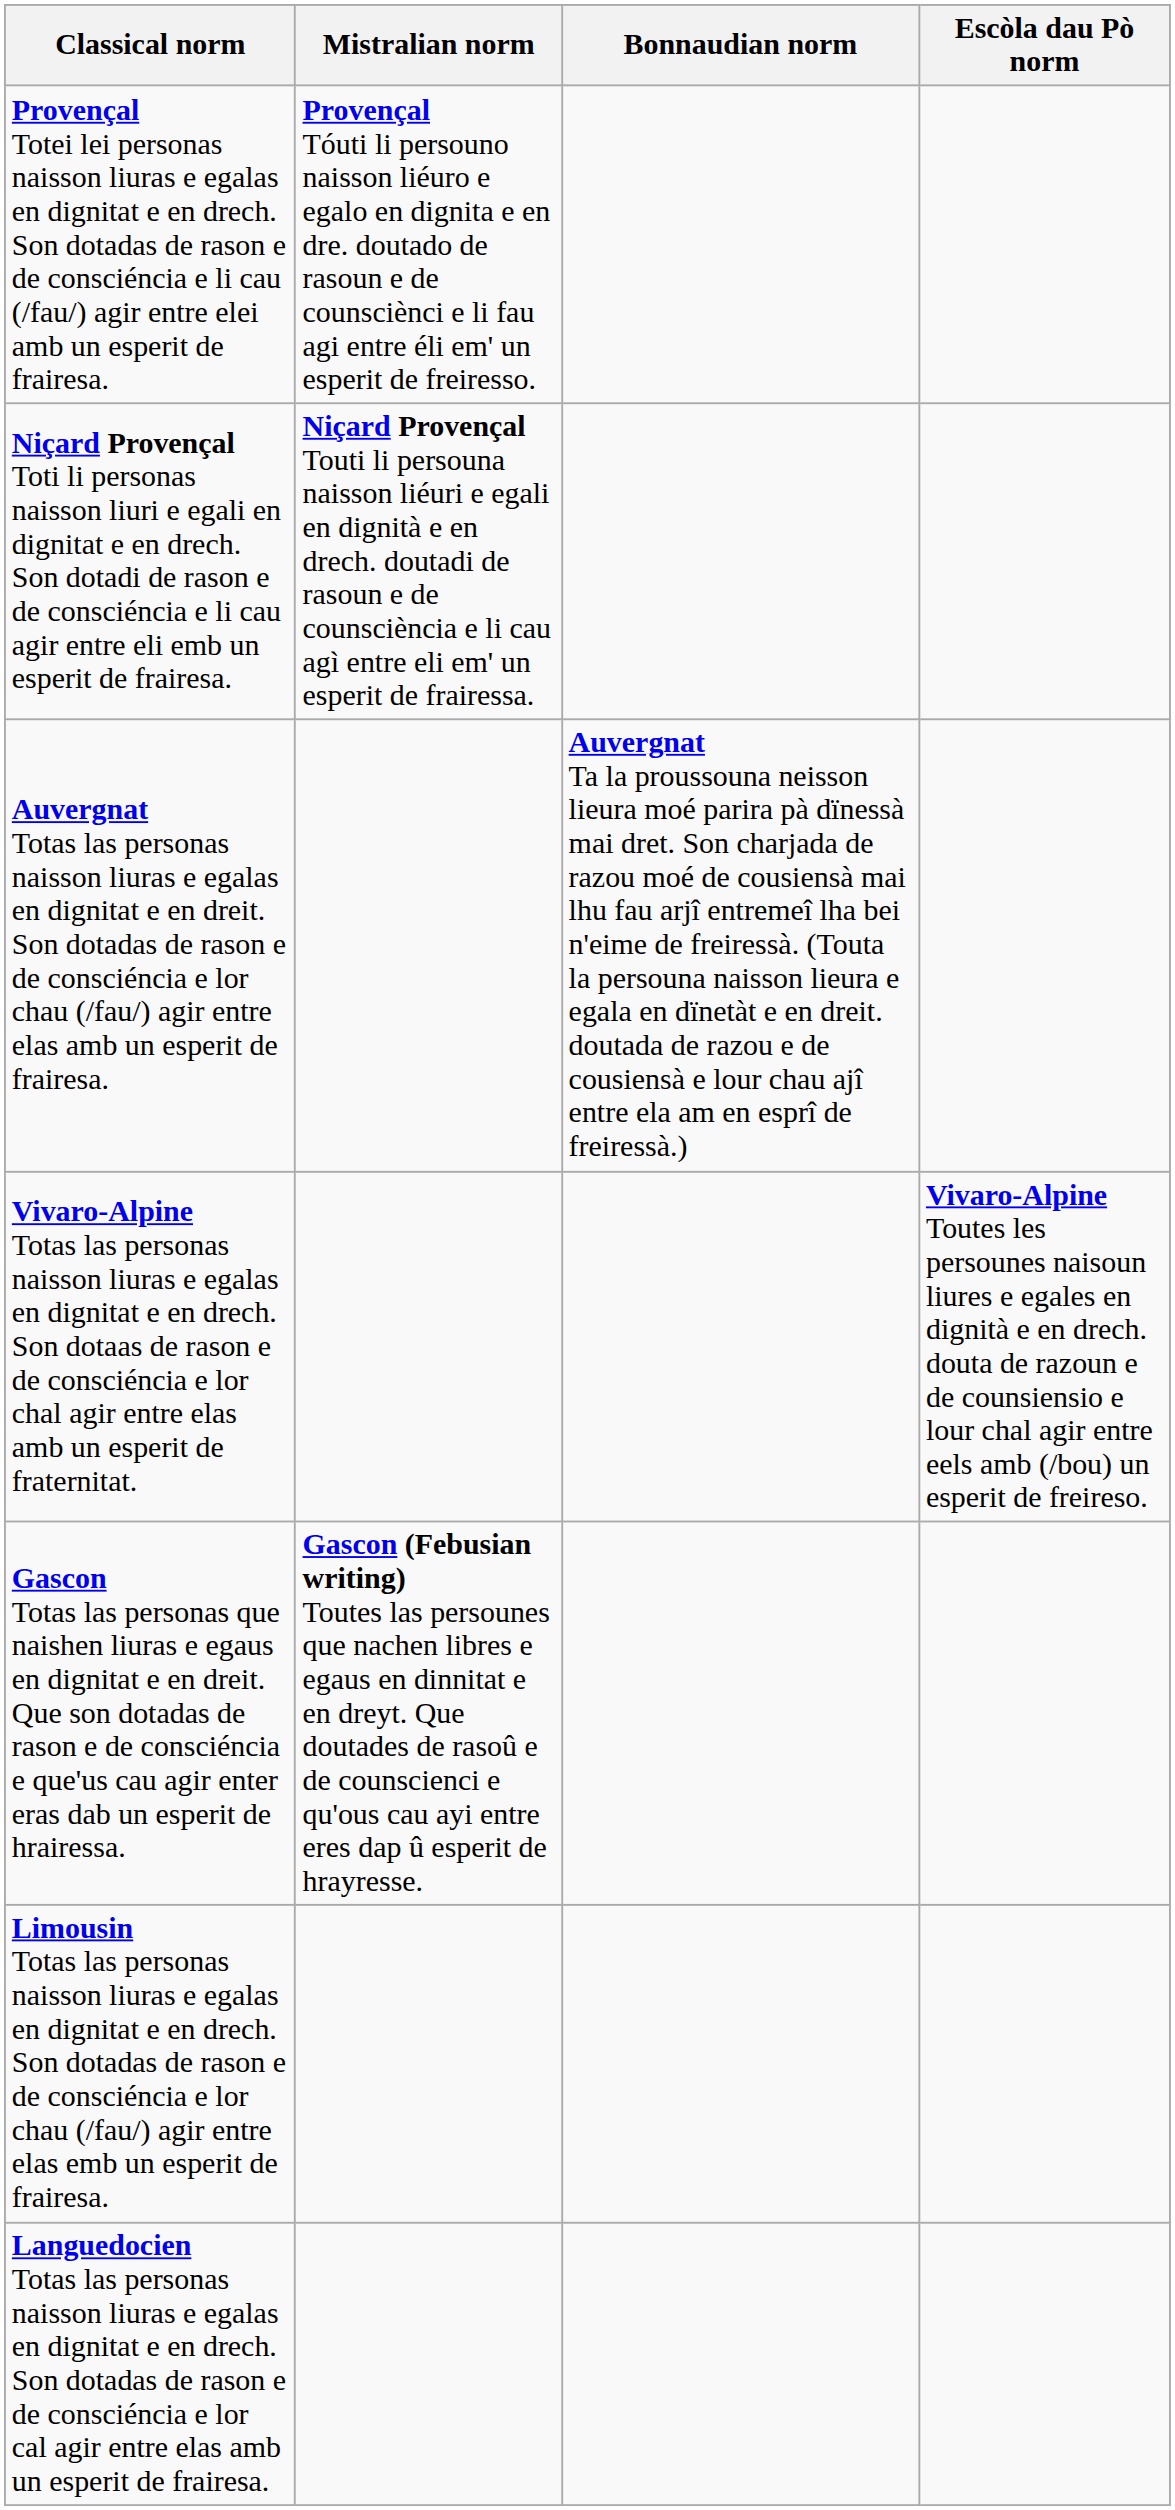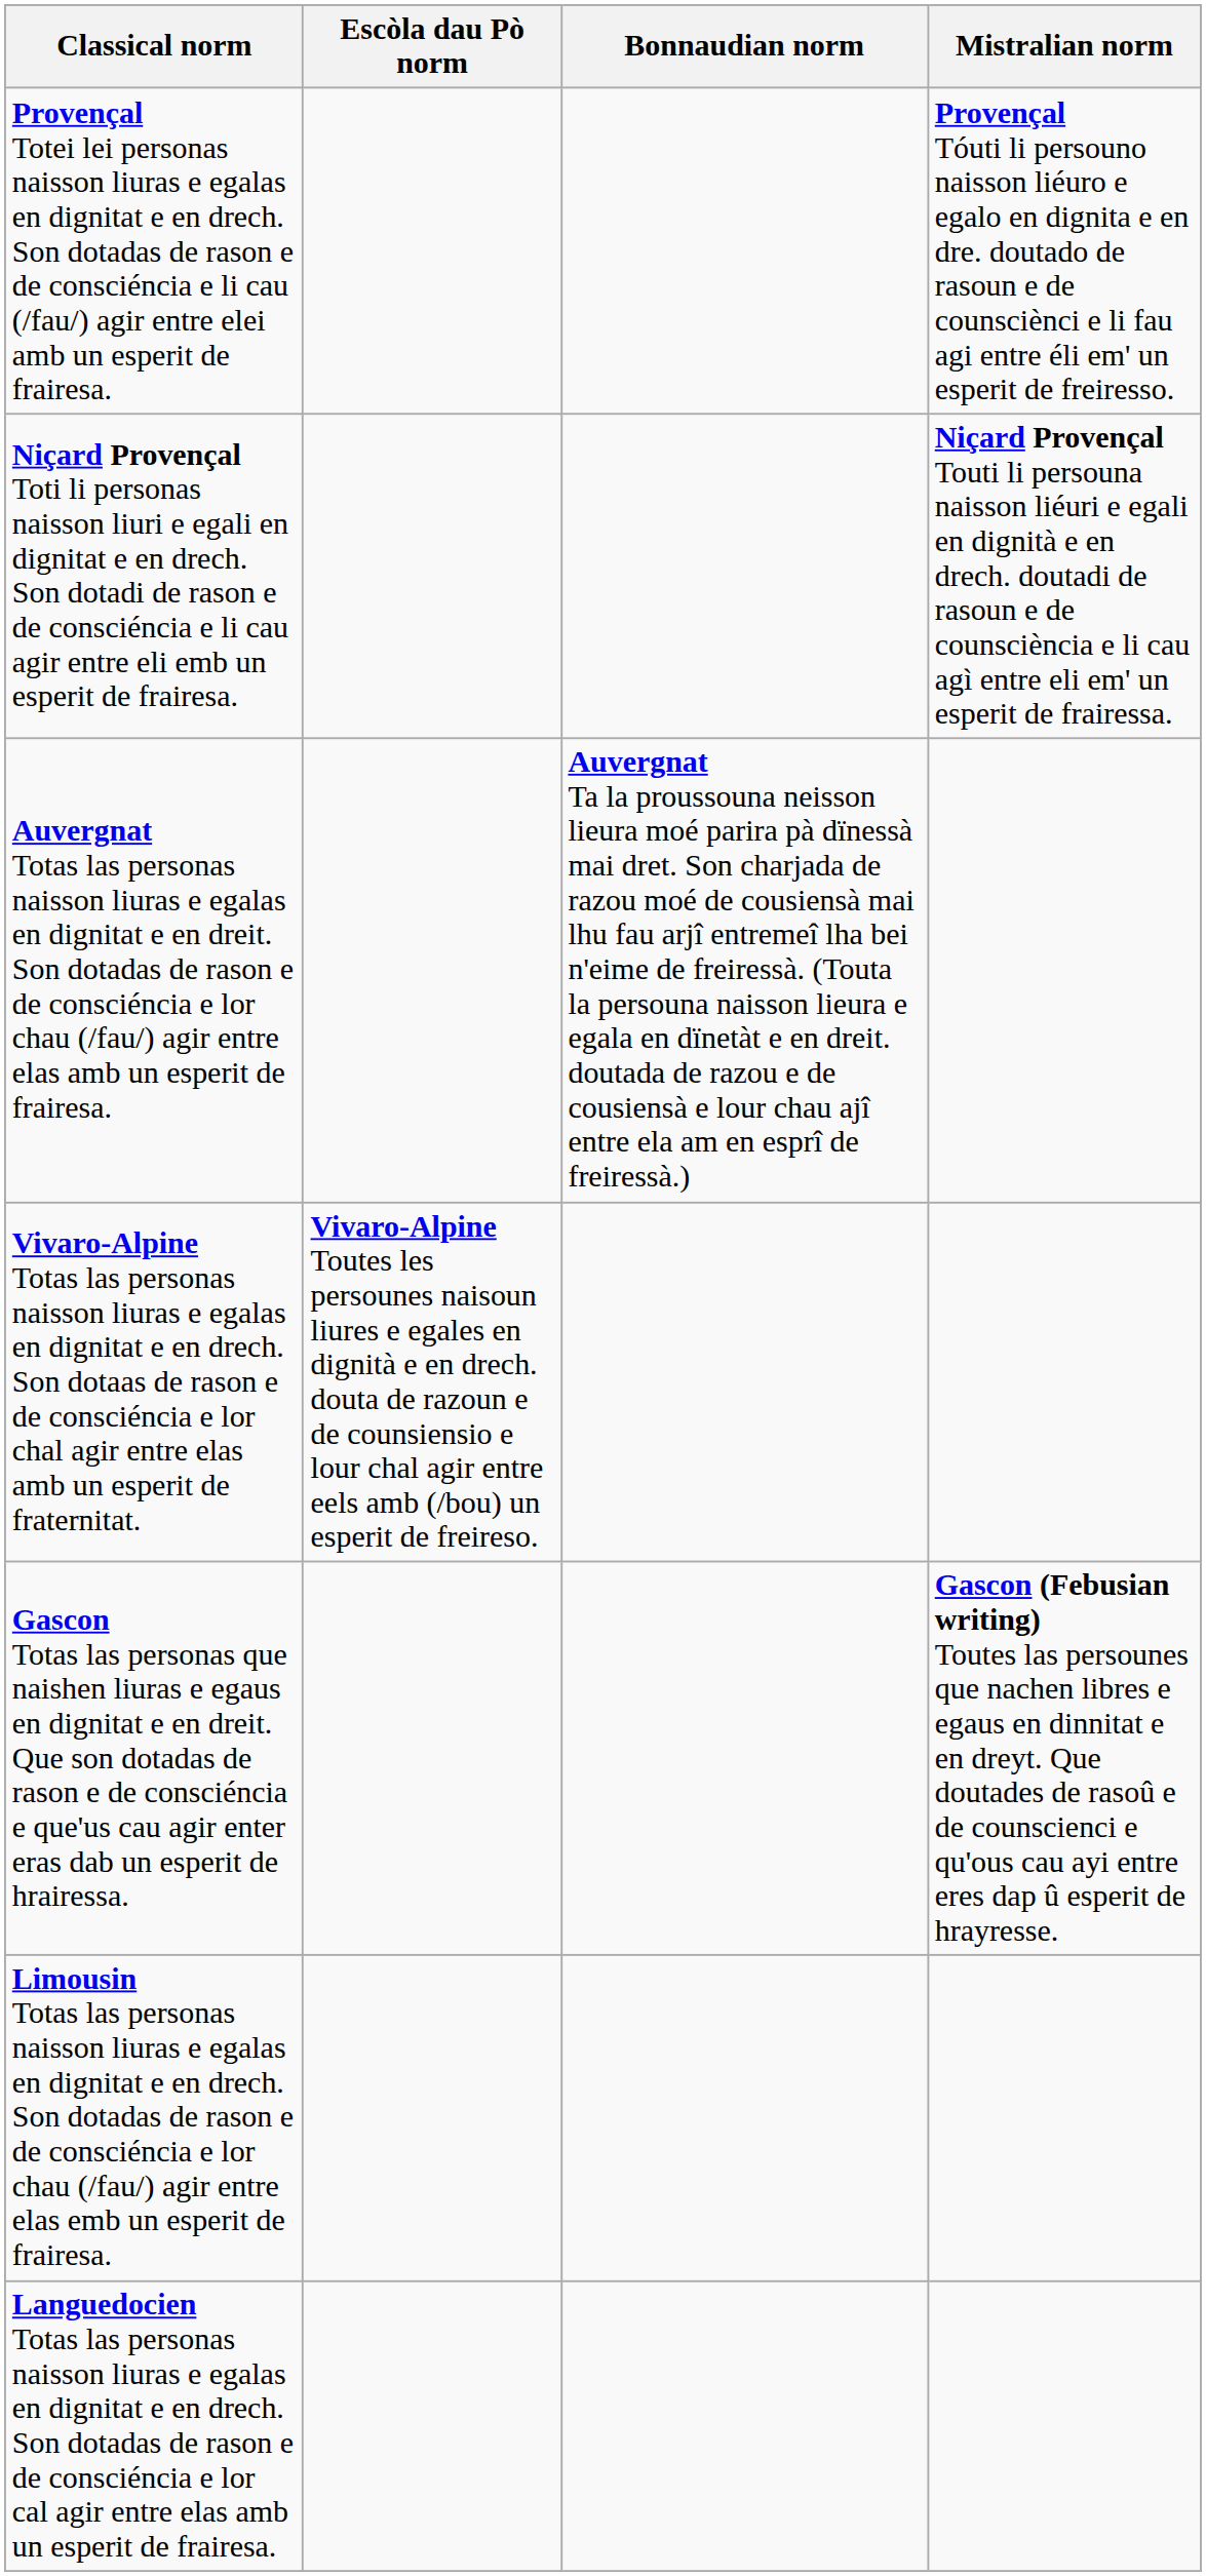columns swapped: Mistralian norm <-> Escòla dau Pò norm
